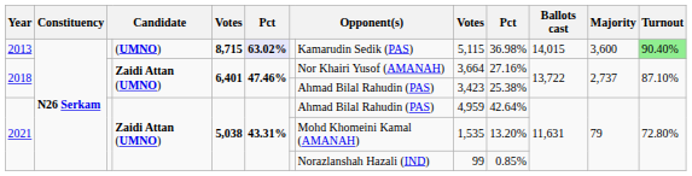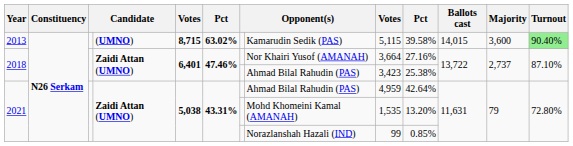2013 | column 6: lavender background -> no background
2013 | column 10: 36.98% -> 39.58%
